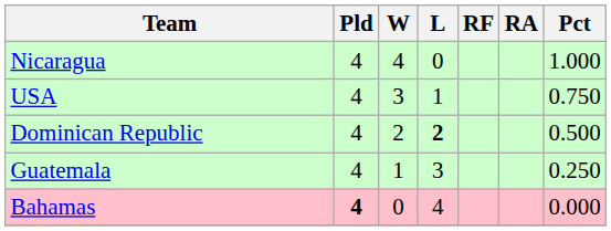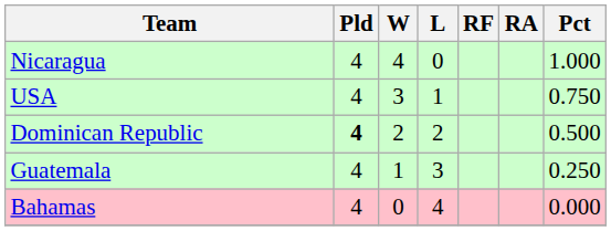Dominican Republic | Pld: normal -> bold
Dominican Republic | L: bold -> normal
Bahamas | Pld: bold -> normal
